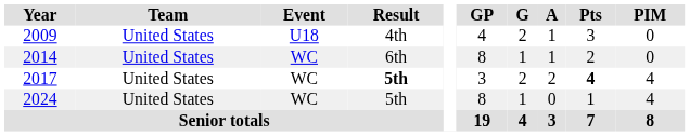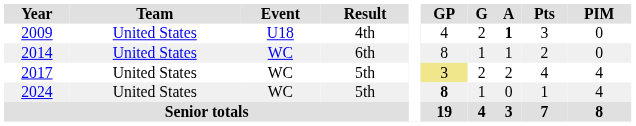2009 | A: normal -> bold
2017 | Result: bold -> normal
2017 | GP: no background -> khaki background
2017 | Pts: bold -> normal
2024 | GP: normal -> bold
